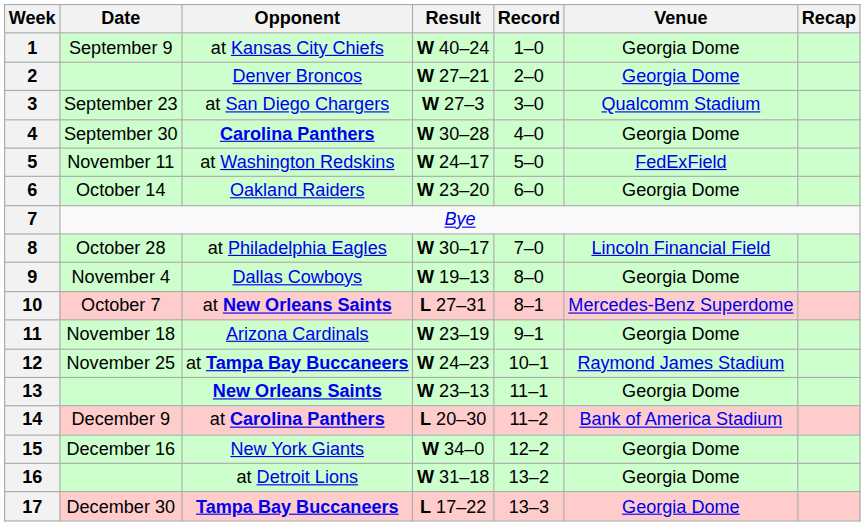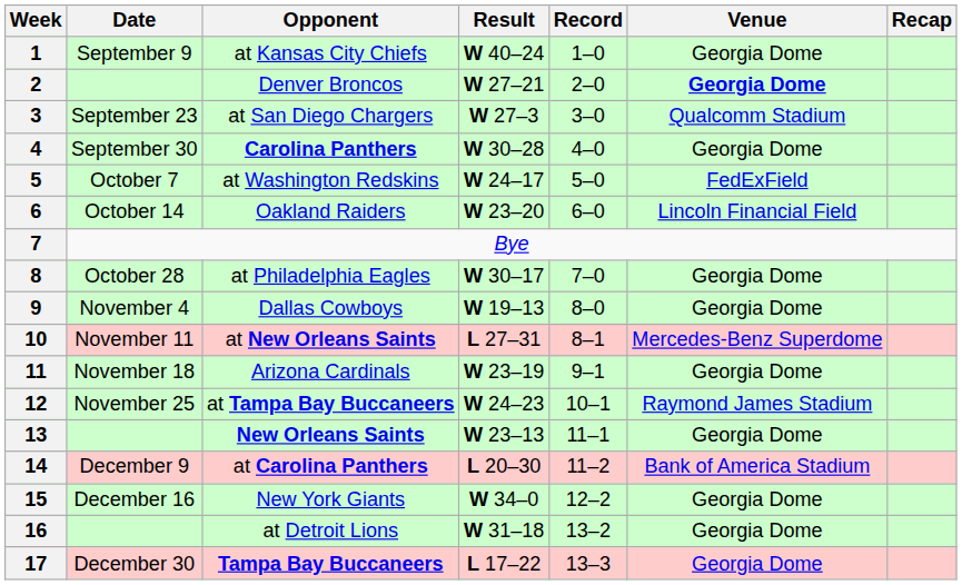2 | Venue: normal -> bold
5 | Date: November 11 -> October 7
6 | Venue: Georgia Dome -> Lincoln Financial Field
8 | Venue: Lincoln Financial Field -> Georgia Dome
10 | Date: October 7 -> November 11
